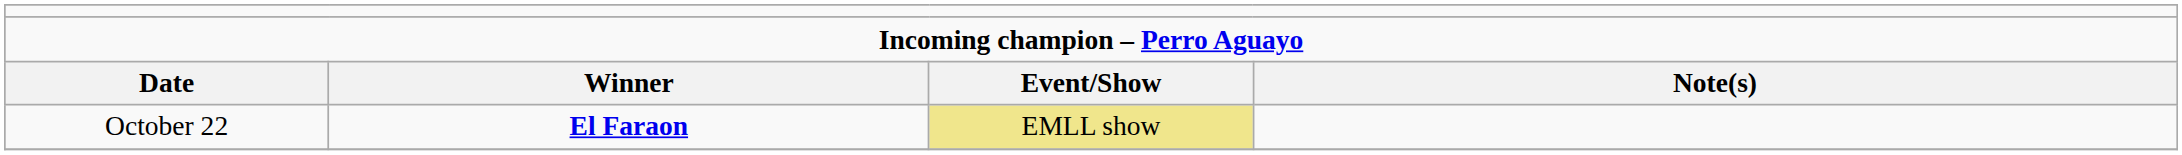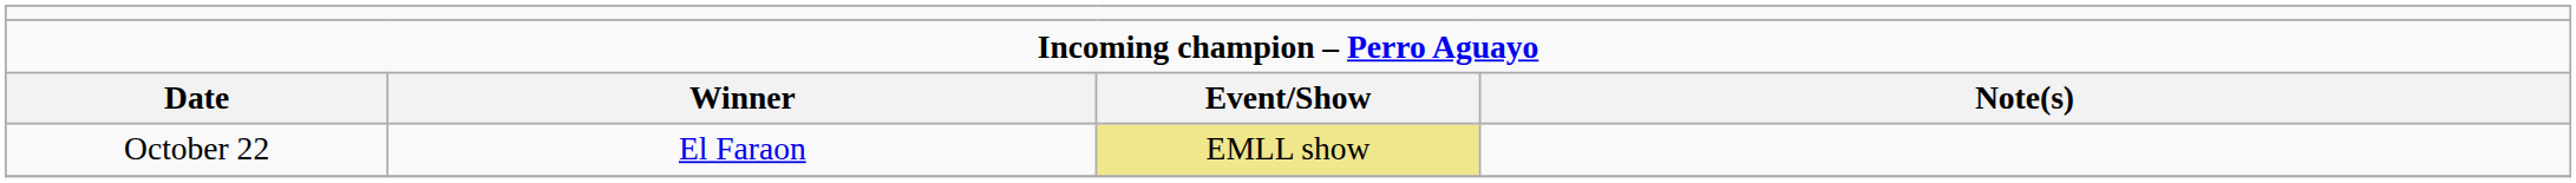October 22 | column 2: bold -> normal
